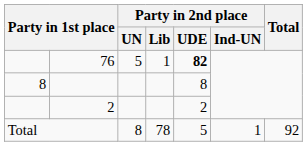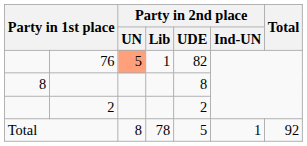76 | Party in 2nd place / UN: no background -> lightsalmon background
76 | Party in 2nd place / UDE: bold -> normal
